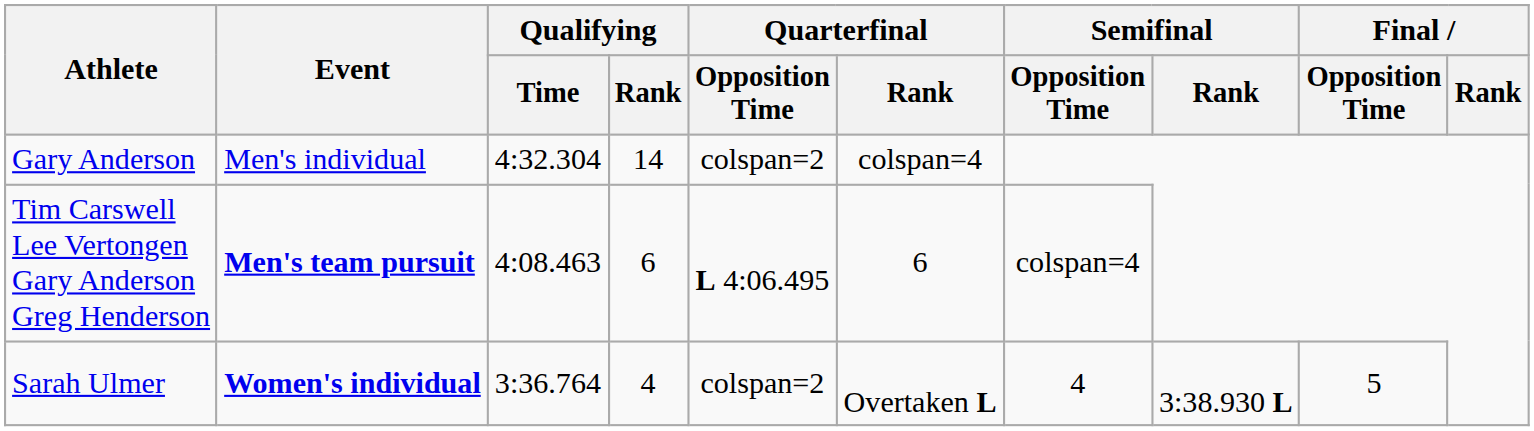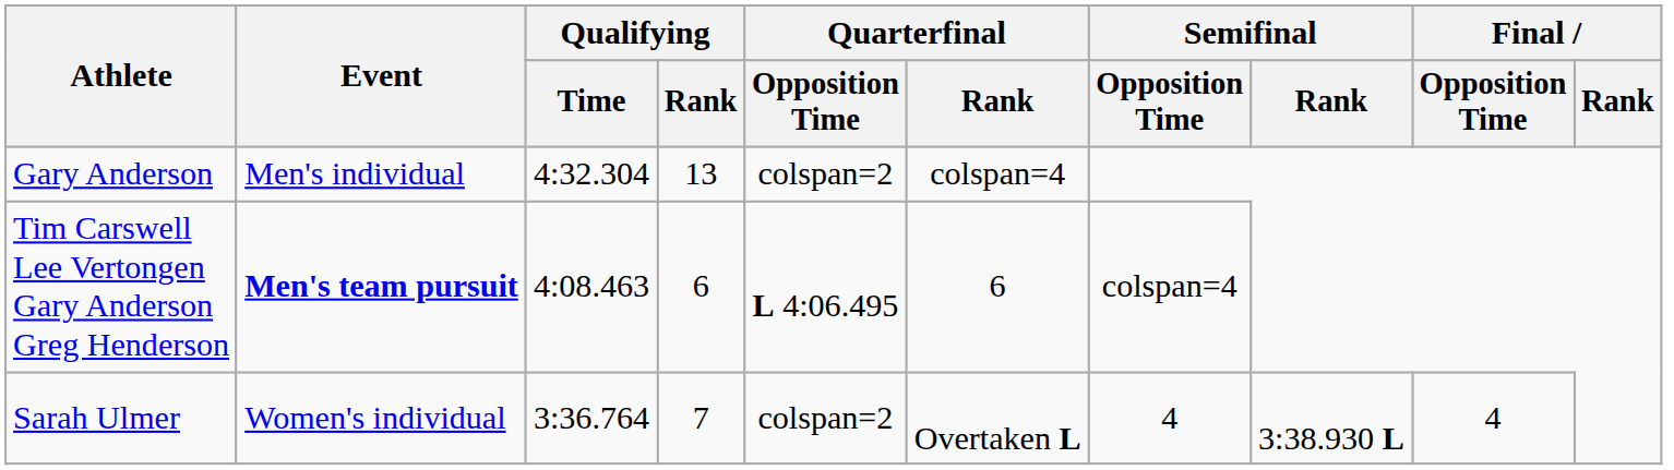Gary Anderson | Qualifying / Rank: 14 -> 13
Sarah Ulmer | Event: bold -> normal
Sarah Ulmer | Qualifying / Rank: 4 -> 7
Sarah Ulmer | Final / Opposition Time: 5 -> 4
